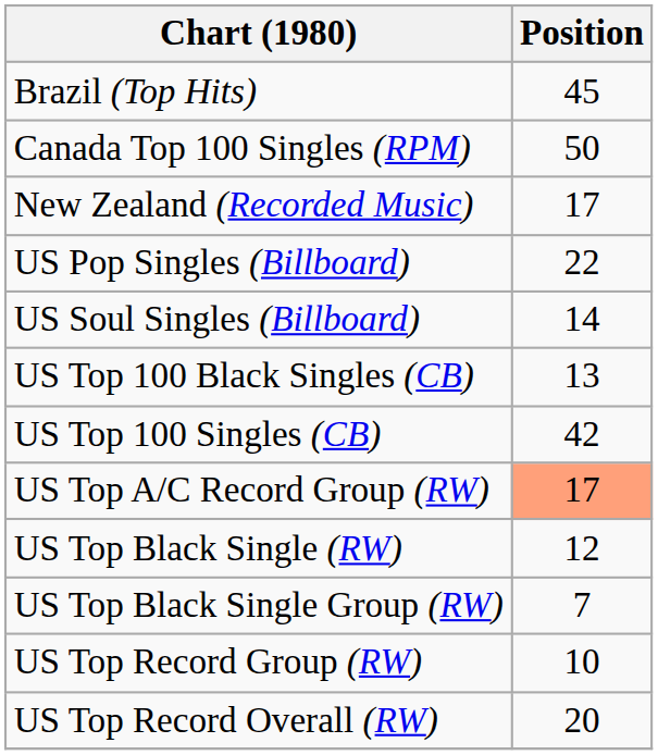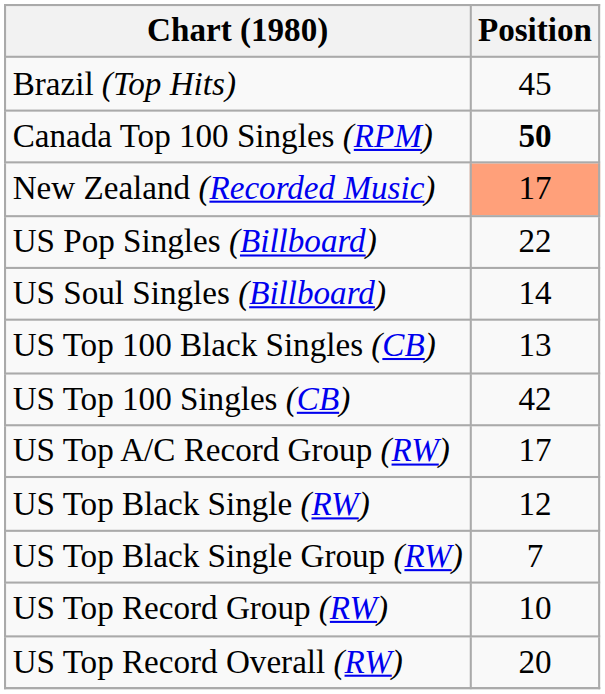Canada Top 100 Singles (RPM) | Position: normal -> bold
New Zealand (Recorded Music) | Position: no background -> lightsalmon background
US Top A/C Record Group (RW) | Position: lightsalmon background -> no background
